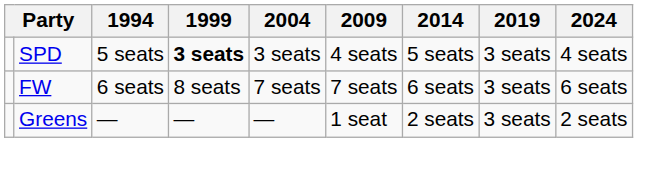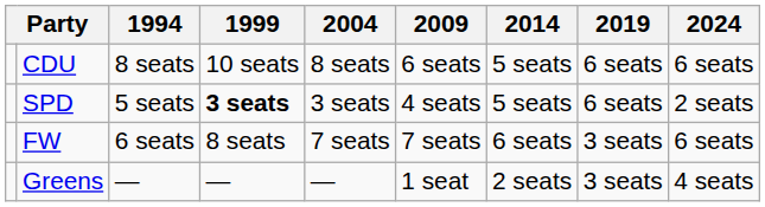+ row: CDU | 8 seats | 10 seats | 8 seats | 6 seats | 5 seats | 6 seats | 6 seats
SPD | 2019: 3 seats -> 6 seats
SPD | 2024: 4 seats -> 2 seats
Greens | 2024: 2 seats -> 4 seats
